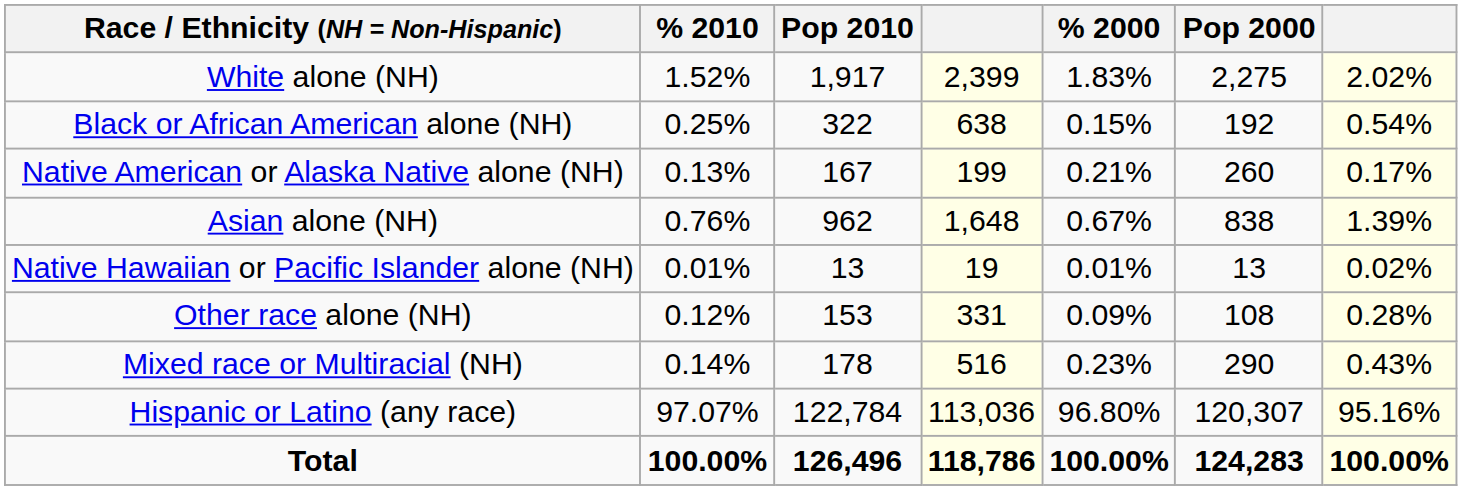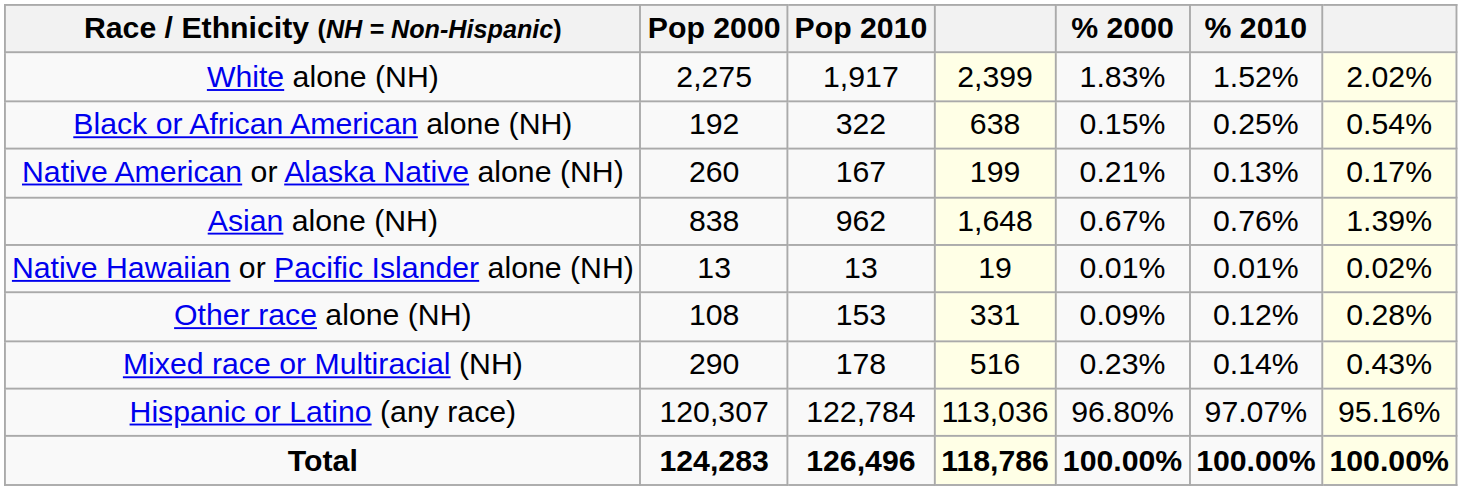columns swapped: Pop 2000 <-> % 2010
